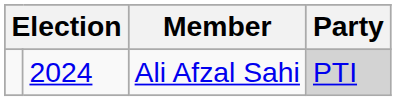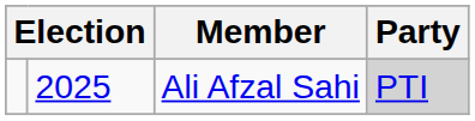Ali Afzal Sahi | column 2: 2024 -> 2025
